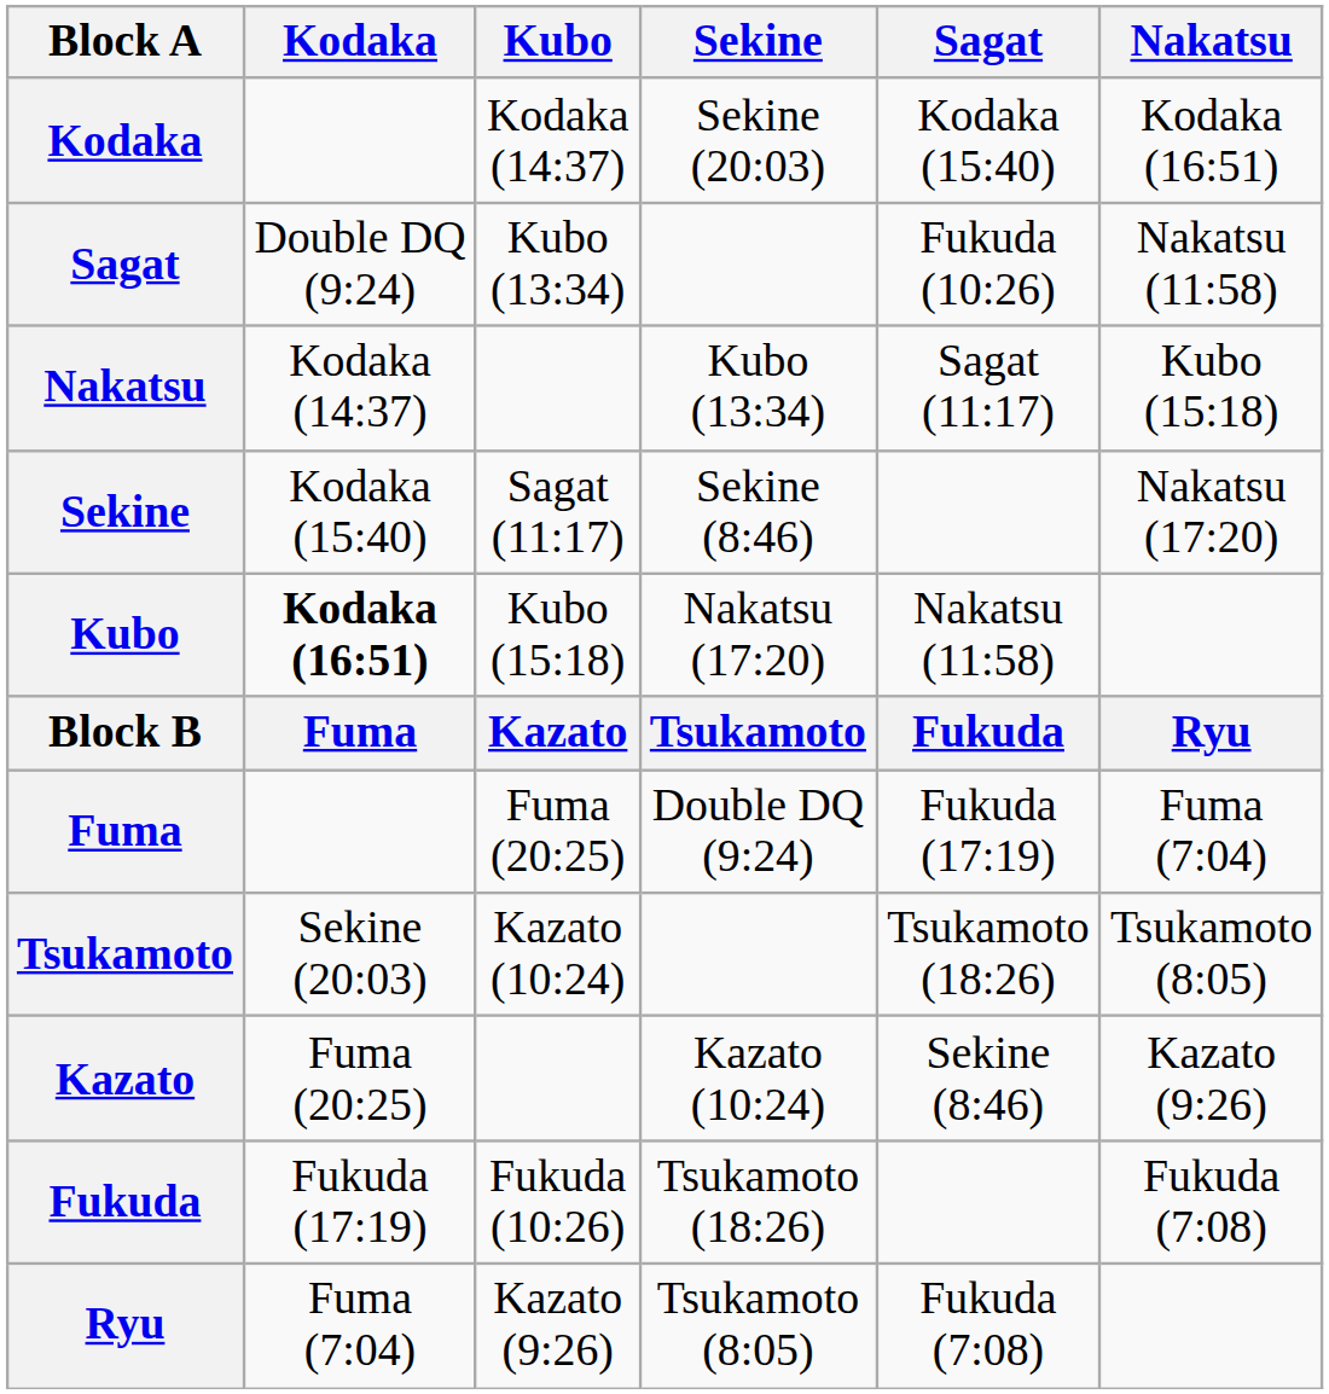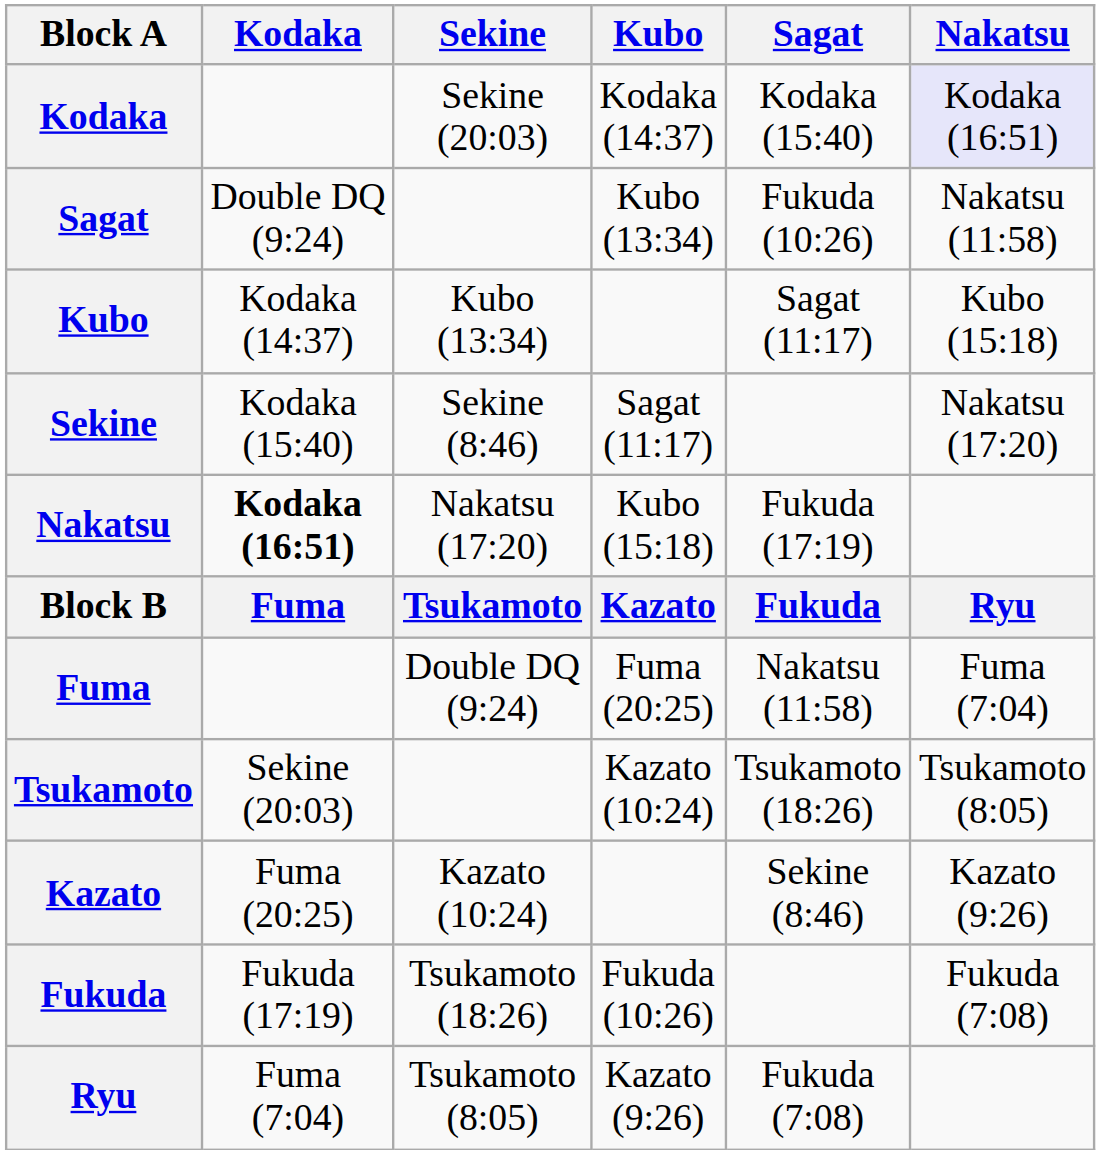columns swapped: Sekine <-> Kubo
row 2 | Nakatsu: no background -> lavender background
row 4 | Block A: Nakatsu -> Kubo
row 6 | Block A: Kubo -> Nakatsu
row 6 | Sagat: Nakatsu (11:58) -> Fukuda (17:19)
row 8 | Sagat: Fukuda (17:19) -> Nakatsu (11:58)
